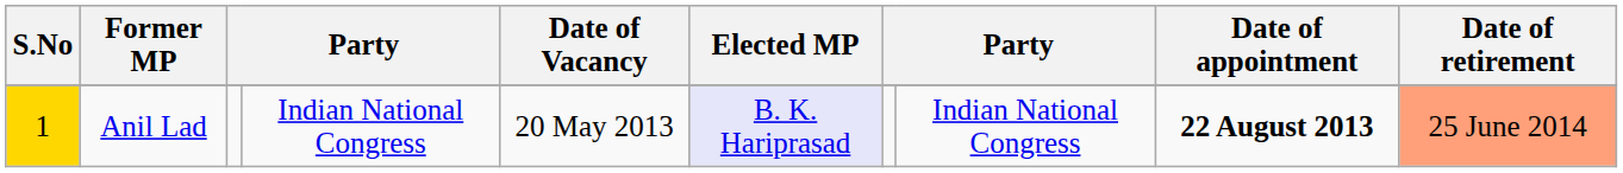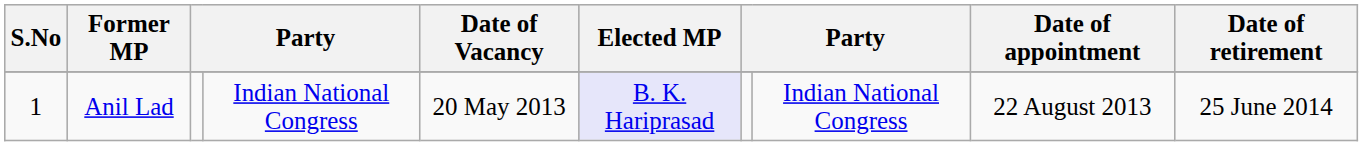Anil Lad | S.No: gold background -> no background
Anil Lad | Date of appointment: bold -> normal
Anil Lad | Date of retirement: lightsalmon background -> no background
